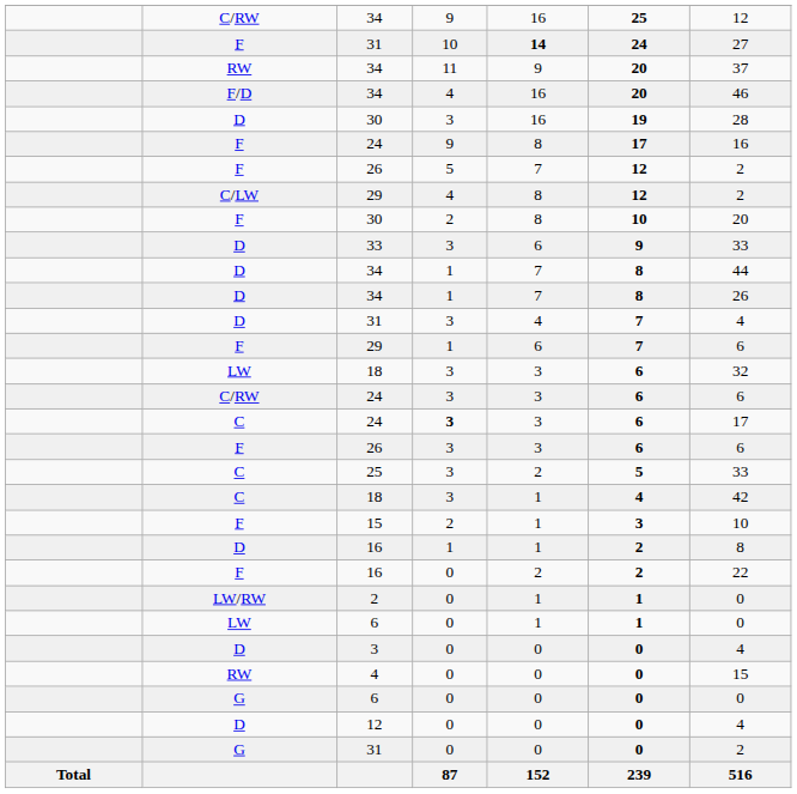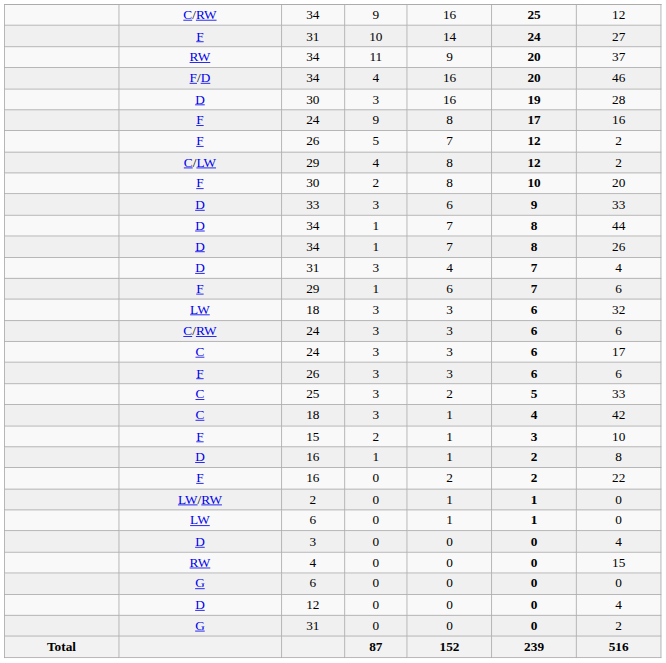F / 31 | column 5: bold -> normal
C / 24 | column 4: bold -> normal
